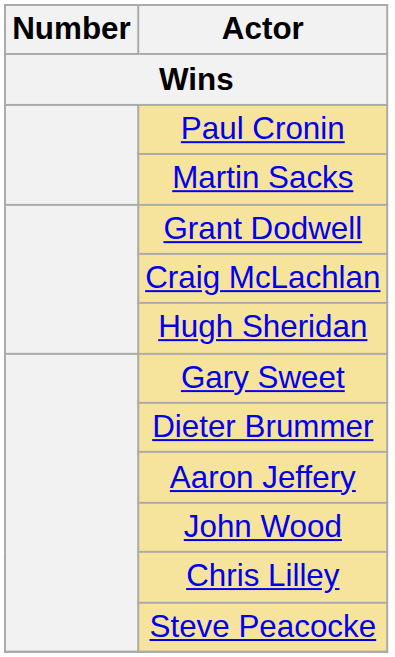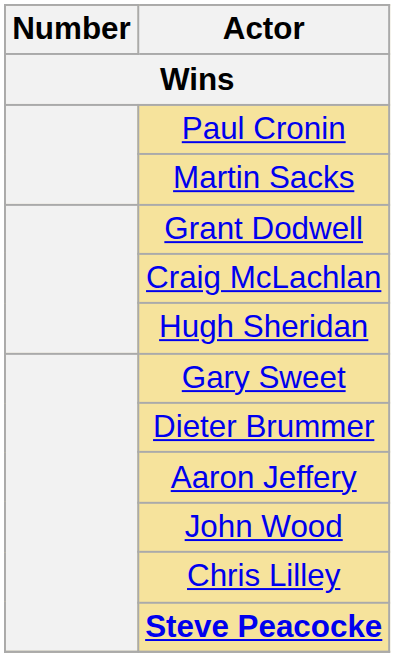Steve Peacocke | Actor: normal -> bold
